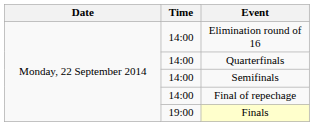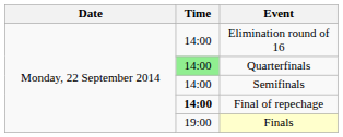Quarterfinals | Time: no background -> lightgreen background
Final of repechage | Time: normal -> bold
